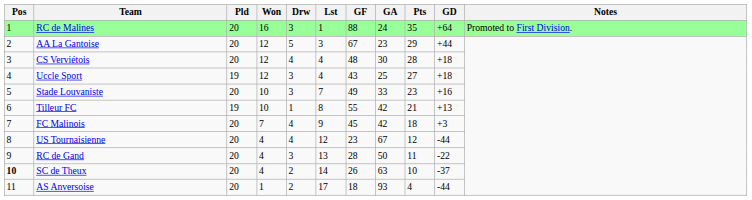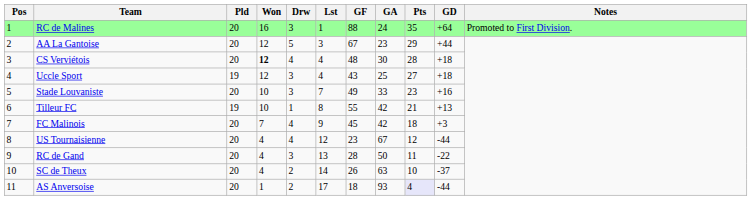CS Verviétois | Won: normal -> bold
SC de Theux | Pos: bold -> normal
AS Anversoise | Pts: no background -> lavender background
